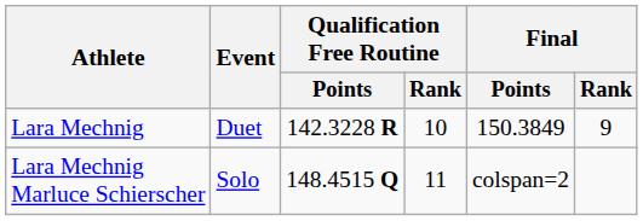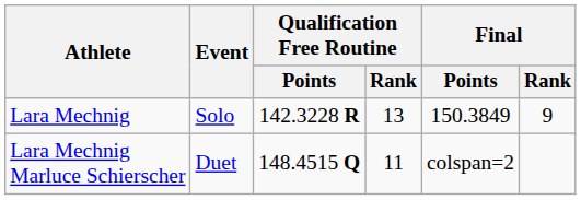Lara Mechnig | Event: Duet -> Solo
Lara Mechnig | Qualification Free Routine / Rank: 10 -> 13
Lara Mechnig Marluce Schierscher | Event: Solo -> Duet
